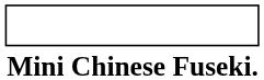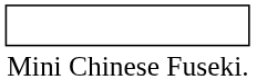row 1 | column 1: bold -> normal
